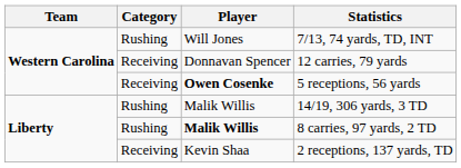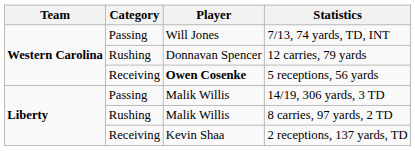7/13, 74 yards, TD, INT | Category: Rushing -> Passing
12 carries, 79 yards | Category: Receiving -> Rushing
14/19, 306 yards, 3 TD | Category: Rushing -> Passing
8 carries, 97 yards, 2 TD | Player: bold -> normal
